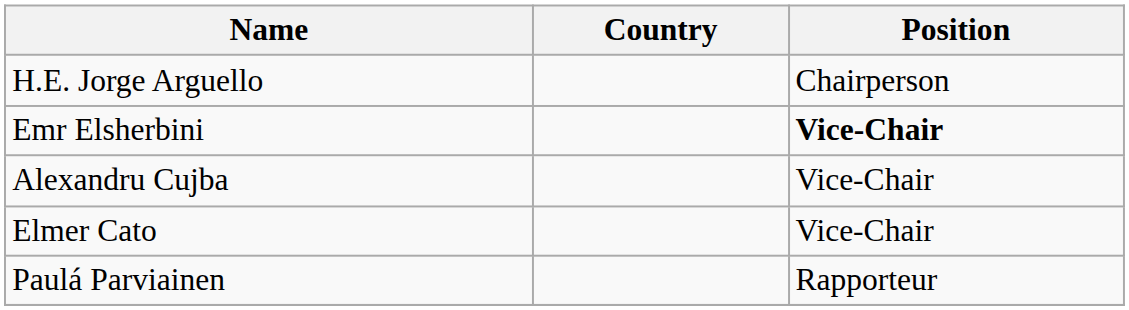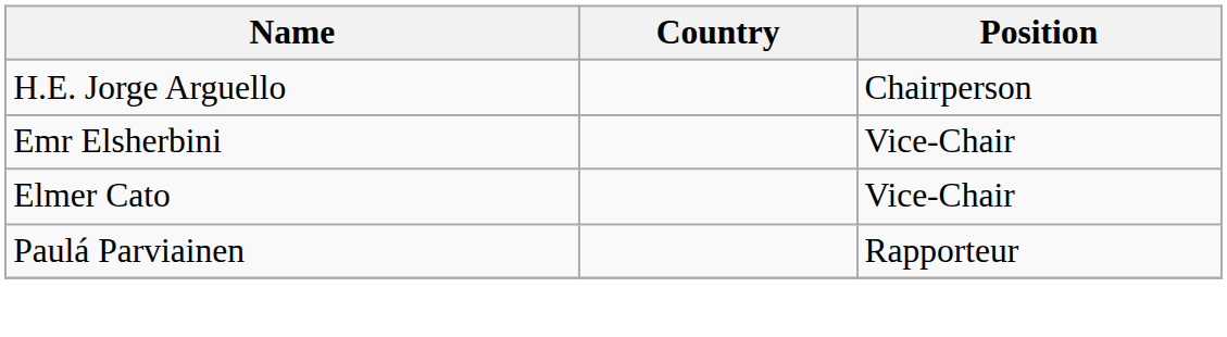Emr Elsherbini | Position: bold -> normal
- row: Alexandru Cujba | Vice-Chair
